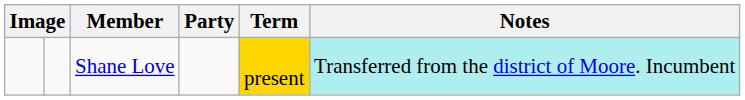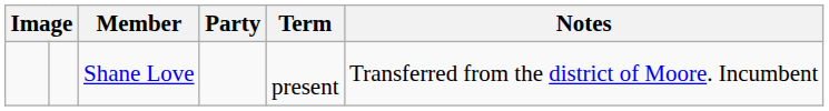Shane Love | Term: gold background -> no background
Shane Love | Notes: paleturquoise background -> no background
